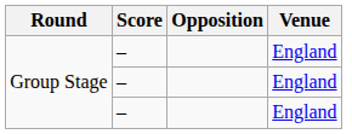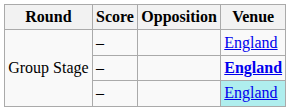row 3 | Venue: normal -> bold
row 4 | Venue: no background -> paleturquoise background
